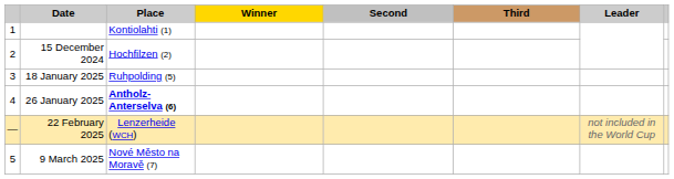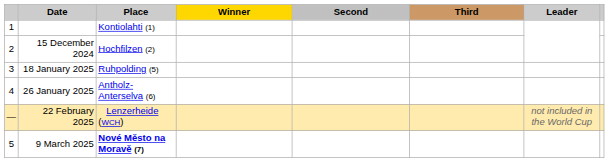26 January 2025 | Place: bold -> normal
9 March 2025 | Place: normal -> bold
